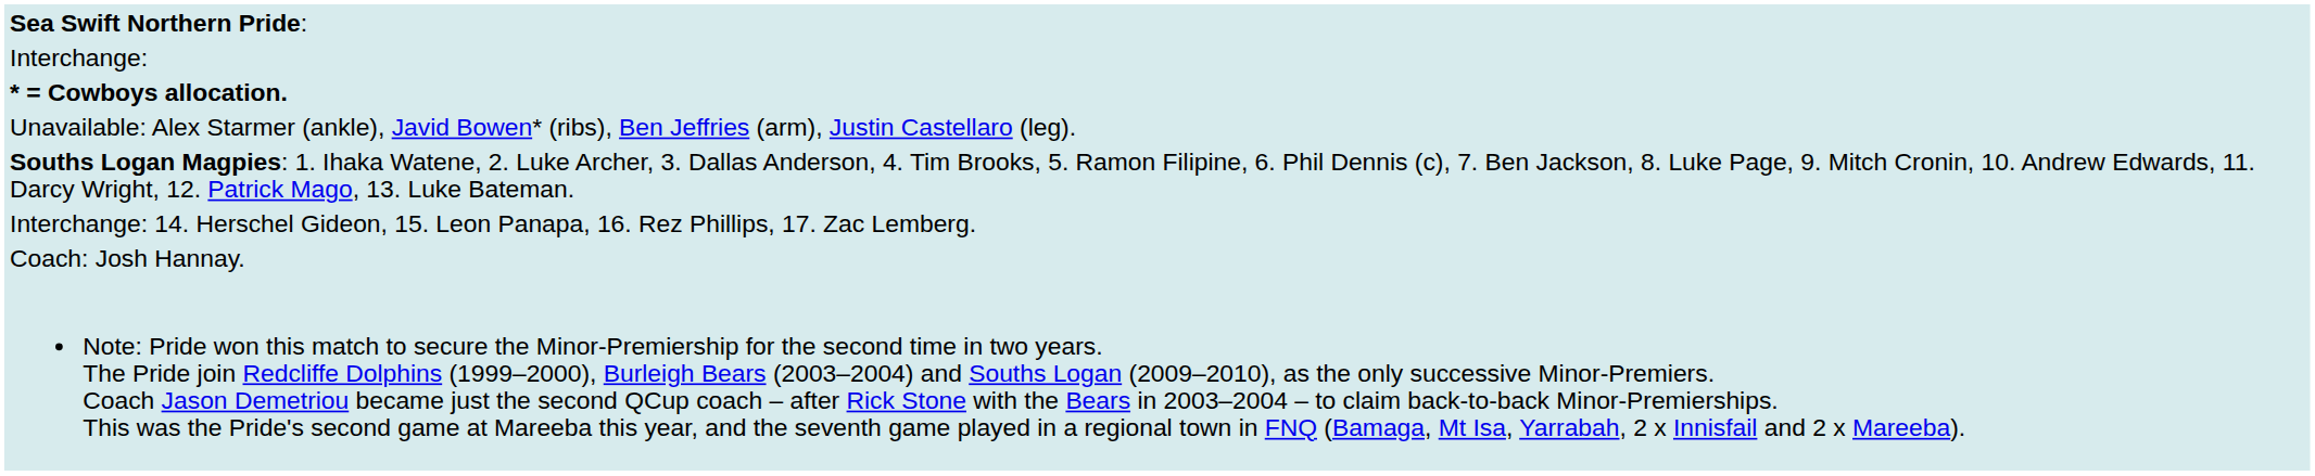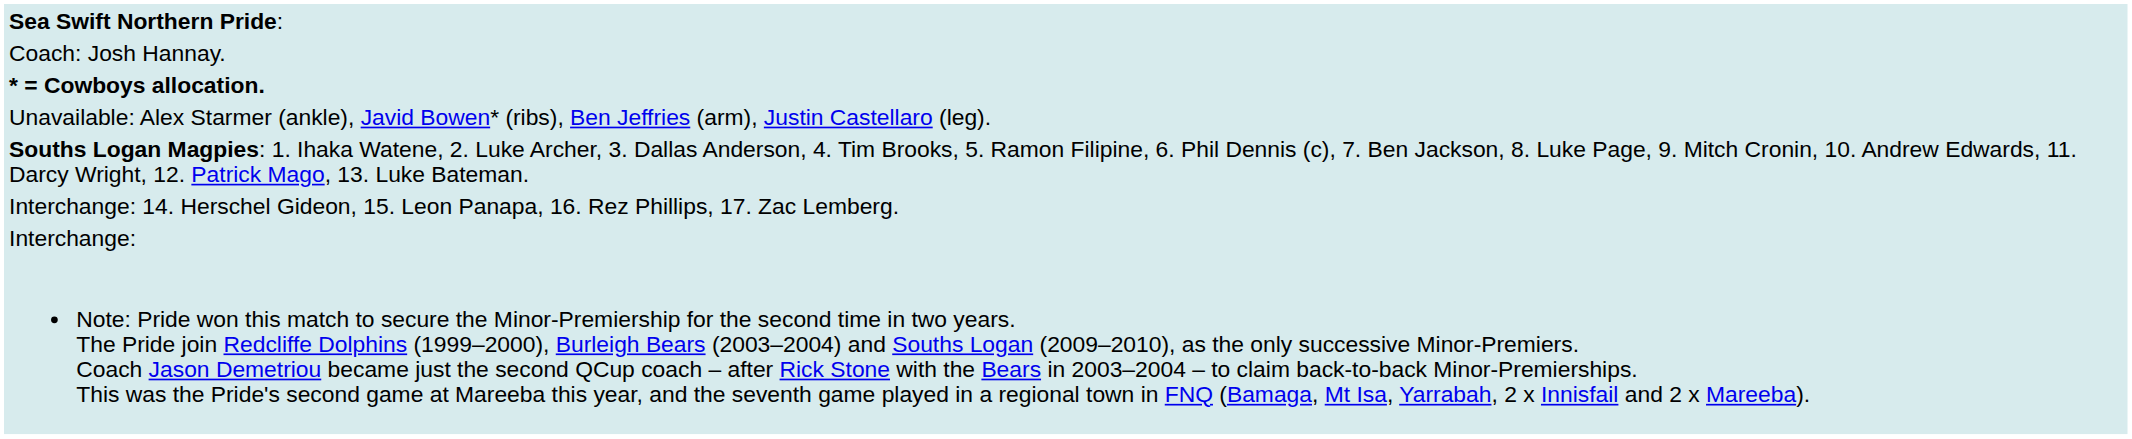row 2 | column 1: Interchange: -> Coach: Josh Hannay.
row 7 | column 1: Coach: Josh Hannay. -> Interchange:
